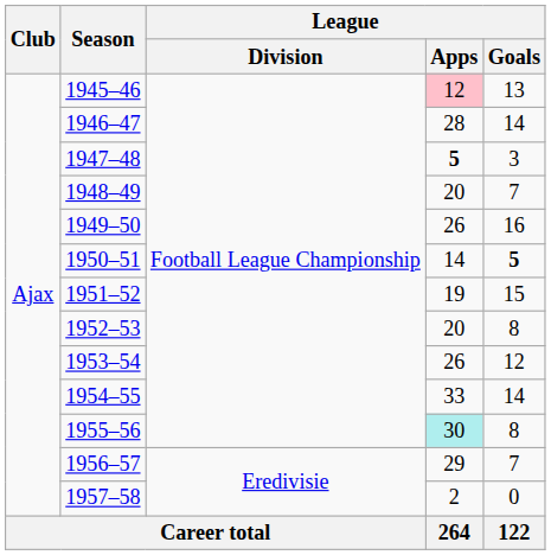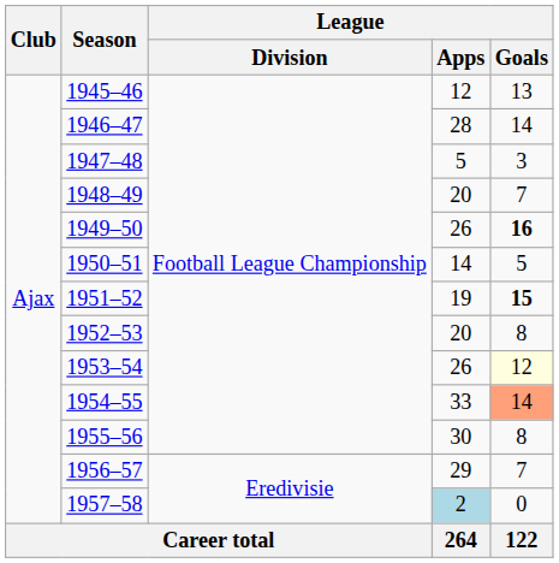1945–46 | League / Apps: pink background -> no background
1947–48 | League / Apps: bold -> normal
1949–50 | League / Goals: normal -> bold
1950–51 | League / Goals: bold -> normal
1951–52 | League / Goals: normal -> bold
1953–54 | League / Goals: no background -> lightyellow background
1954–55 | League / Goals: no background -> lightsalmon background
1955–56 | League / Apps: paleturquoise background -> no background
1957–58 | League / Apps: no background -> lightblue background
